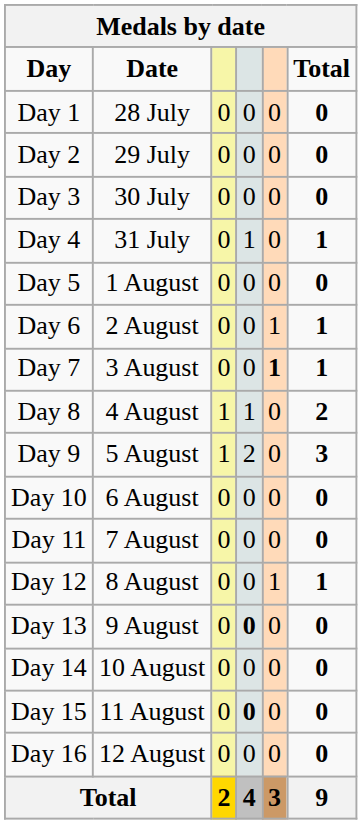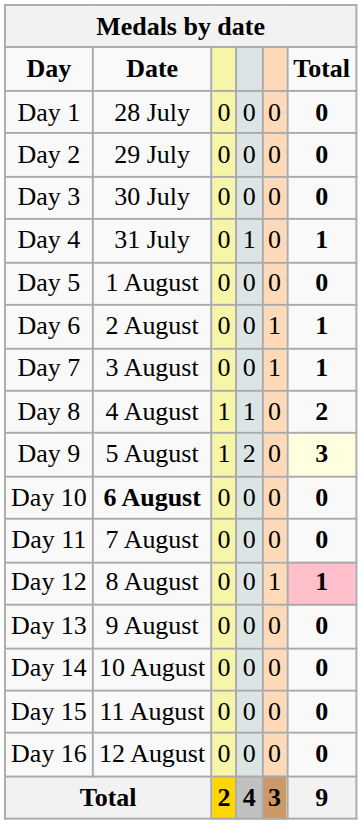Day 7 | column 5: bold -> normal
Day 9 | Total: no background -> lightyellow background
Day 10 | Date: normal -> bold
Day 12 | Total: no background -> pink background
Day 13 | column 4: bold -> normal
Day 15 | column 4: bold -> normal
